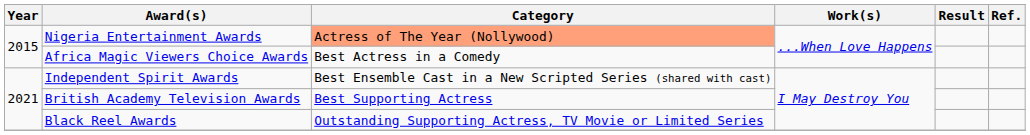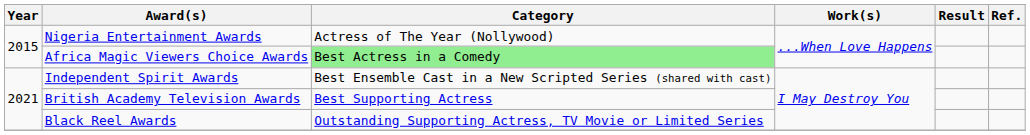Nigeria Entertainment Awards | Category: lightsalmon background -> no background
Africa Magic Viewers Choice Awards | Category: no background -> lightgreen background
